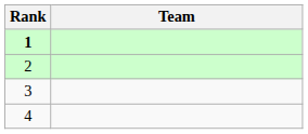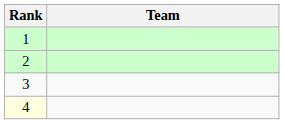1 | Rank: bold -> normal
4 | Rank: no background -> lightyellow background
